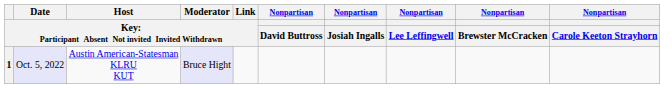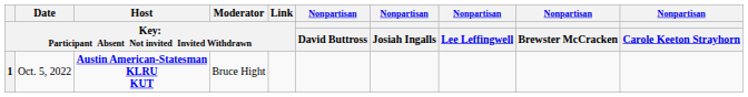1 | column 2: lavender background -> no background
1 | column 3: normal -> bold
1 | column 4: lavender background -> no background
